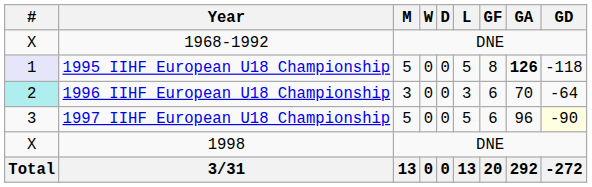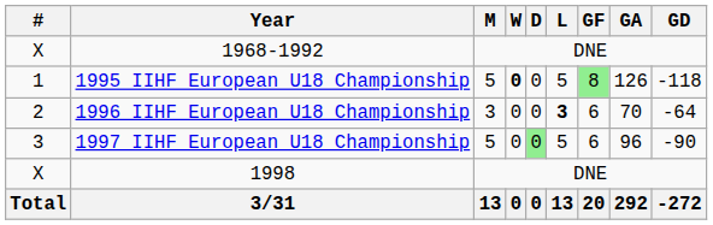1995 IIHF European U18 Championship | #: lavender background -> no background
1995 IIHF European U18 Championship | W: normal -> bold
1995 IIHF European U18 Championship | GF: no background -> lightgreen background
1995 IIHF European U18 Championship | GA: bold -> normal
1996 IIHF European U18 Championship | #: paleturquoise background -> no background
1996 IIHF European U18 Championship | L: normal -> bold
1997 IIHF European U18 Championship | D: no background -> lightgreen background
1997 IIHF European U18 Championship | GD: lightyellow background -> no background
